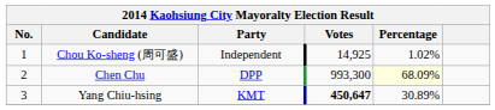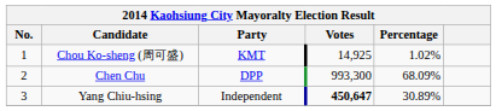Chou Ko-sheng (周可盛) | Party: Independent -> KMT
Chen Chu | Percentage: lightyellow background -> no background
Yang Chiu-hsing | Party: KMT -> Independent
